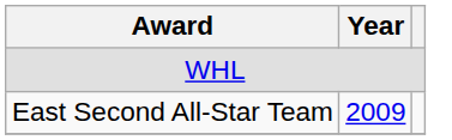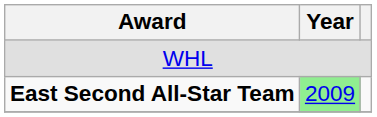East Second All-Star Team | Award: normal -> bold
East Second All-Star Team | Year: no background -> lightgreen background
